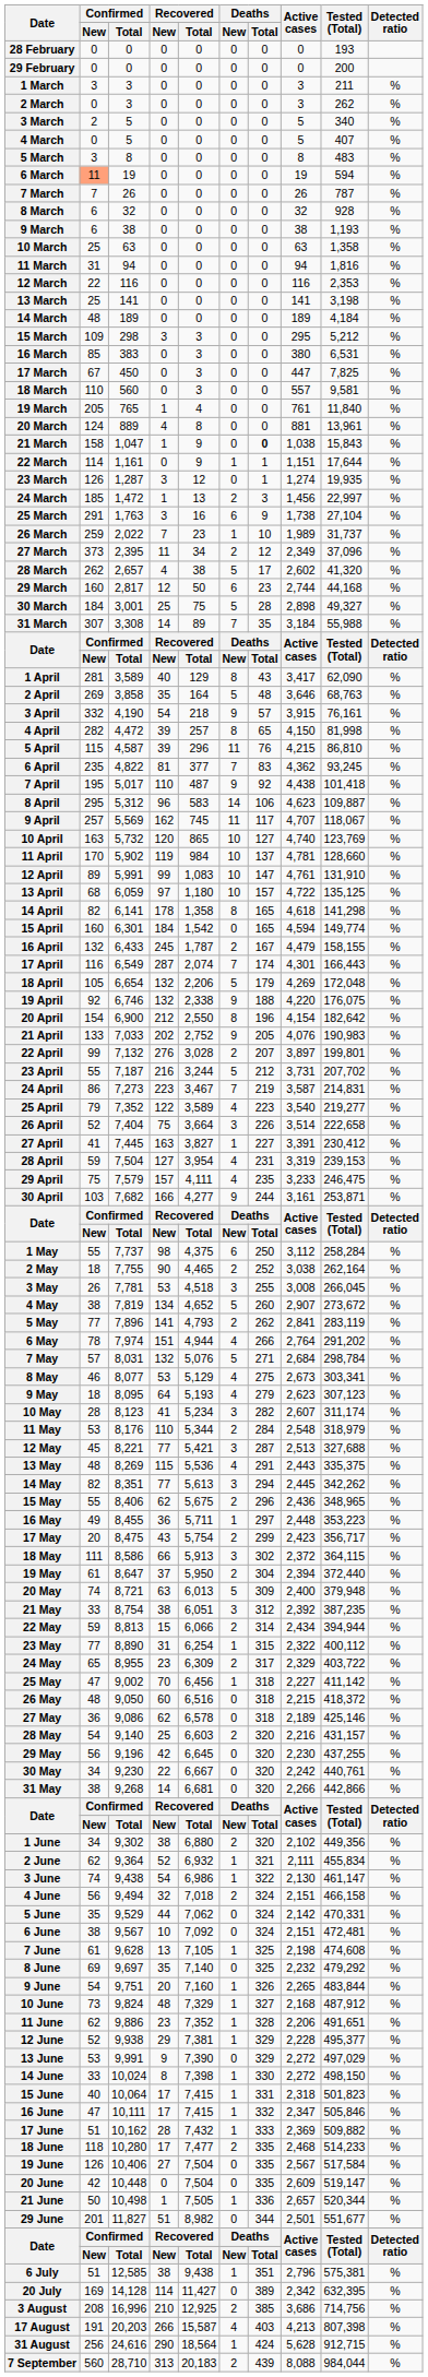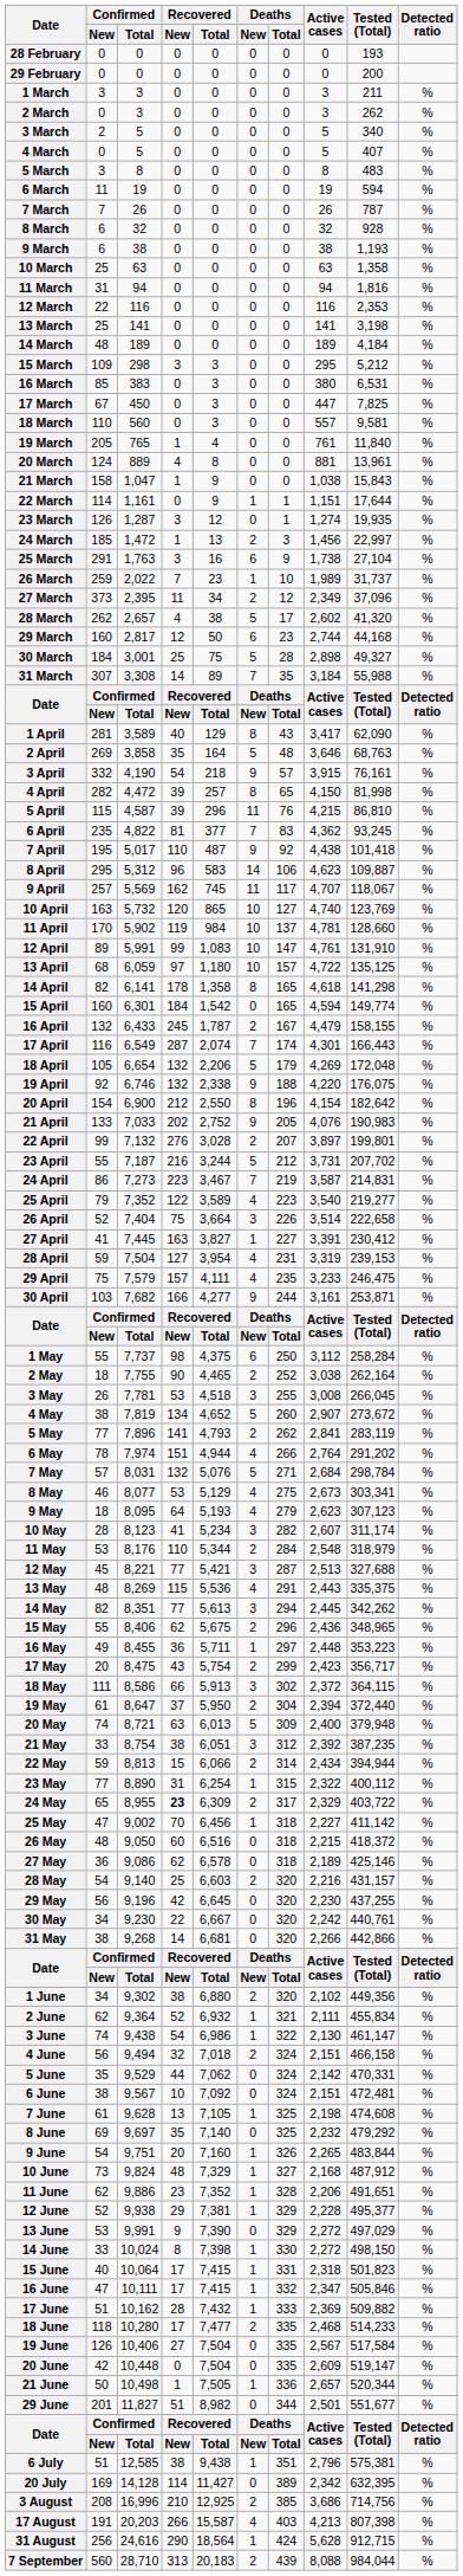6 March | Confirmed / New: lightsalmon background -> no background
21 March | Deaths / Total: bold -> normal
24 May | Recovered / New: normal -> bold
